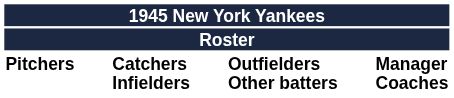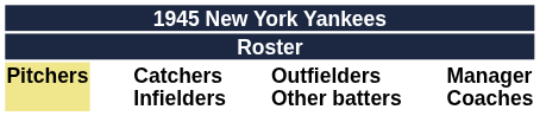Pitchers | column 1: no background -> khaki background
